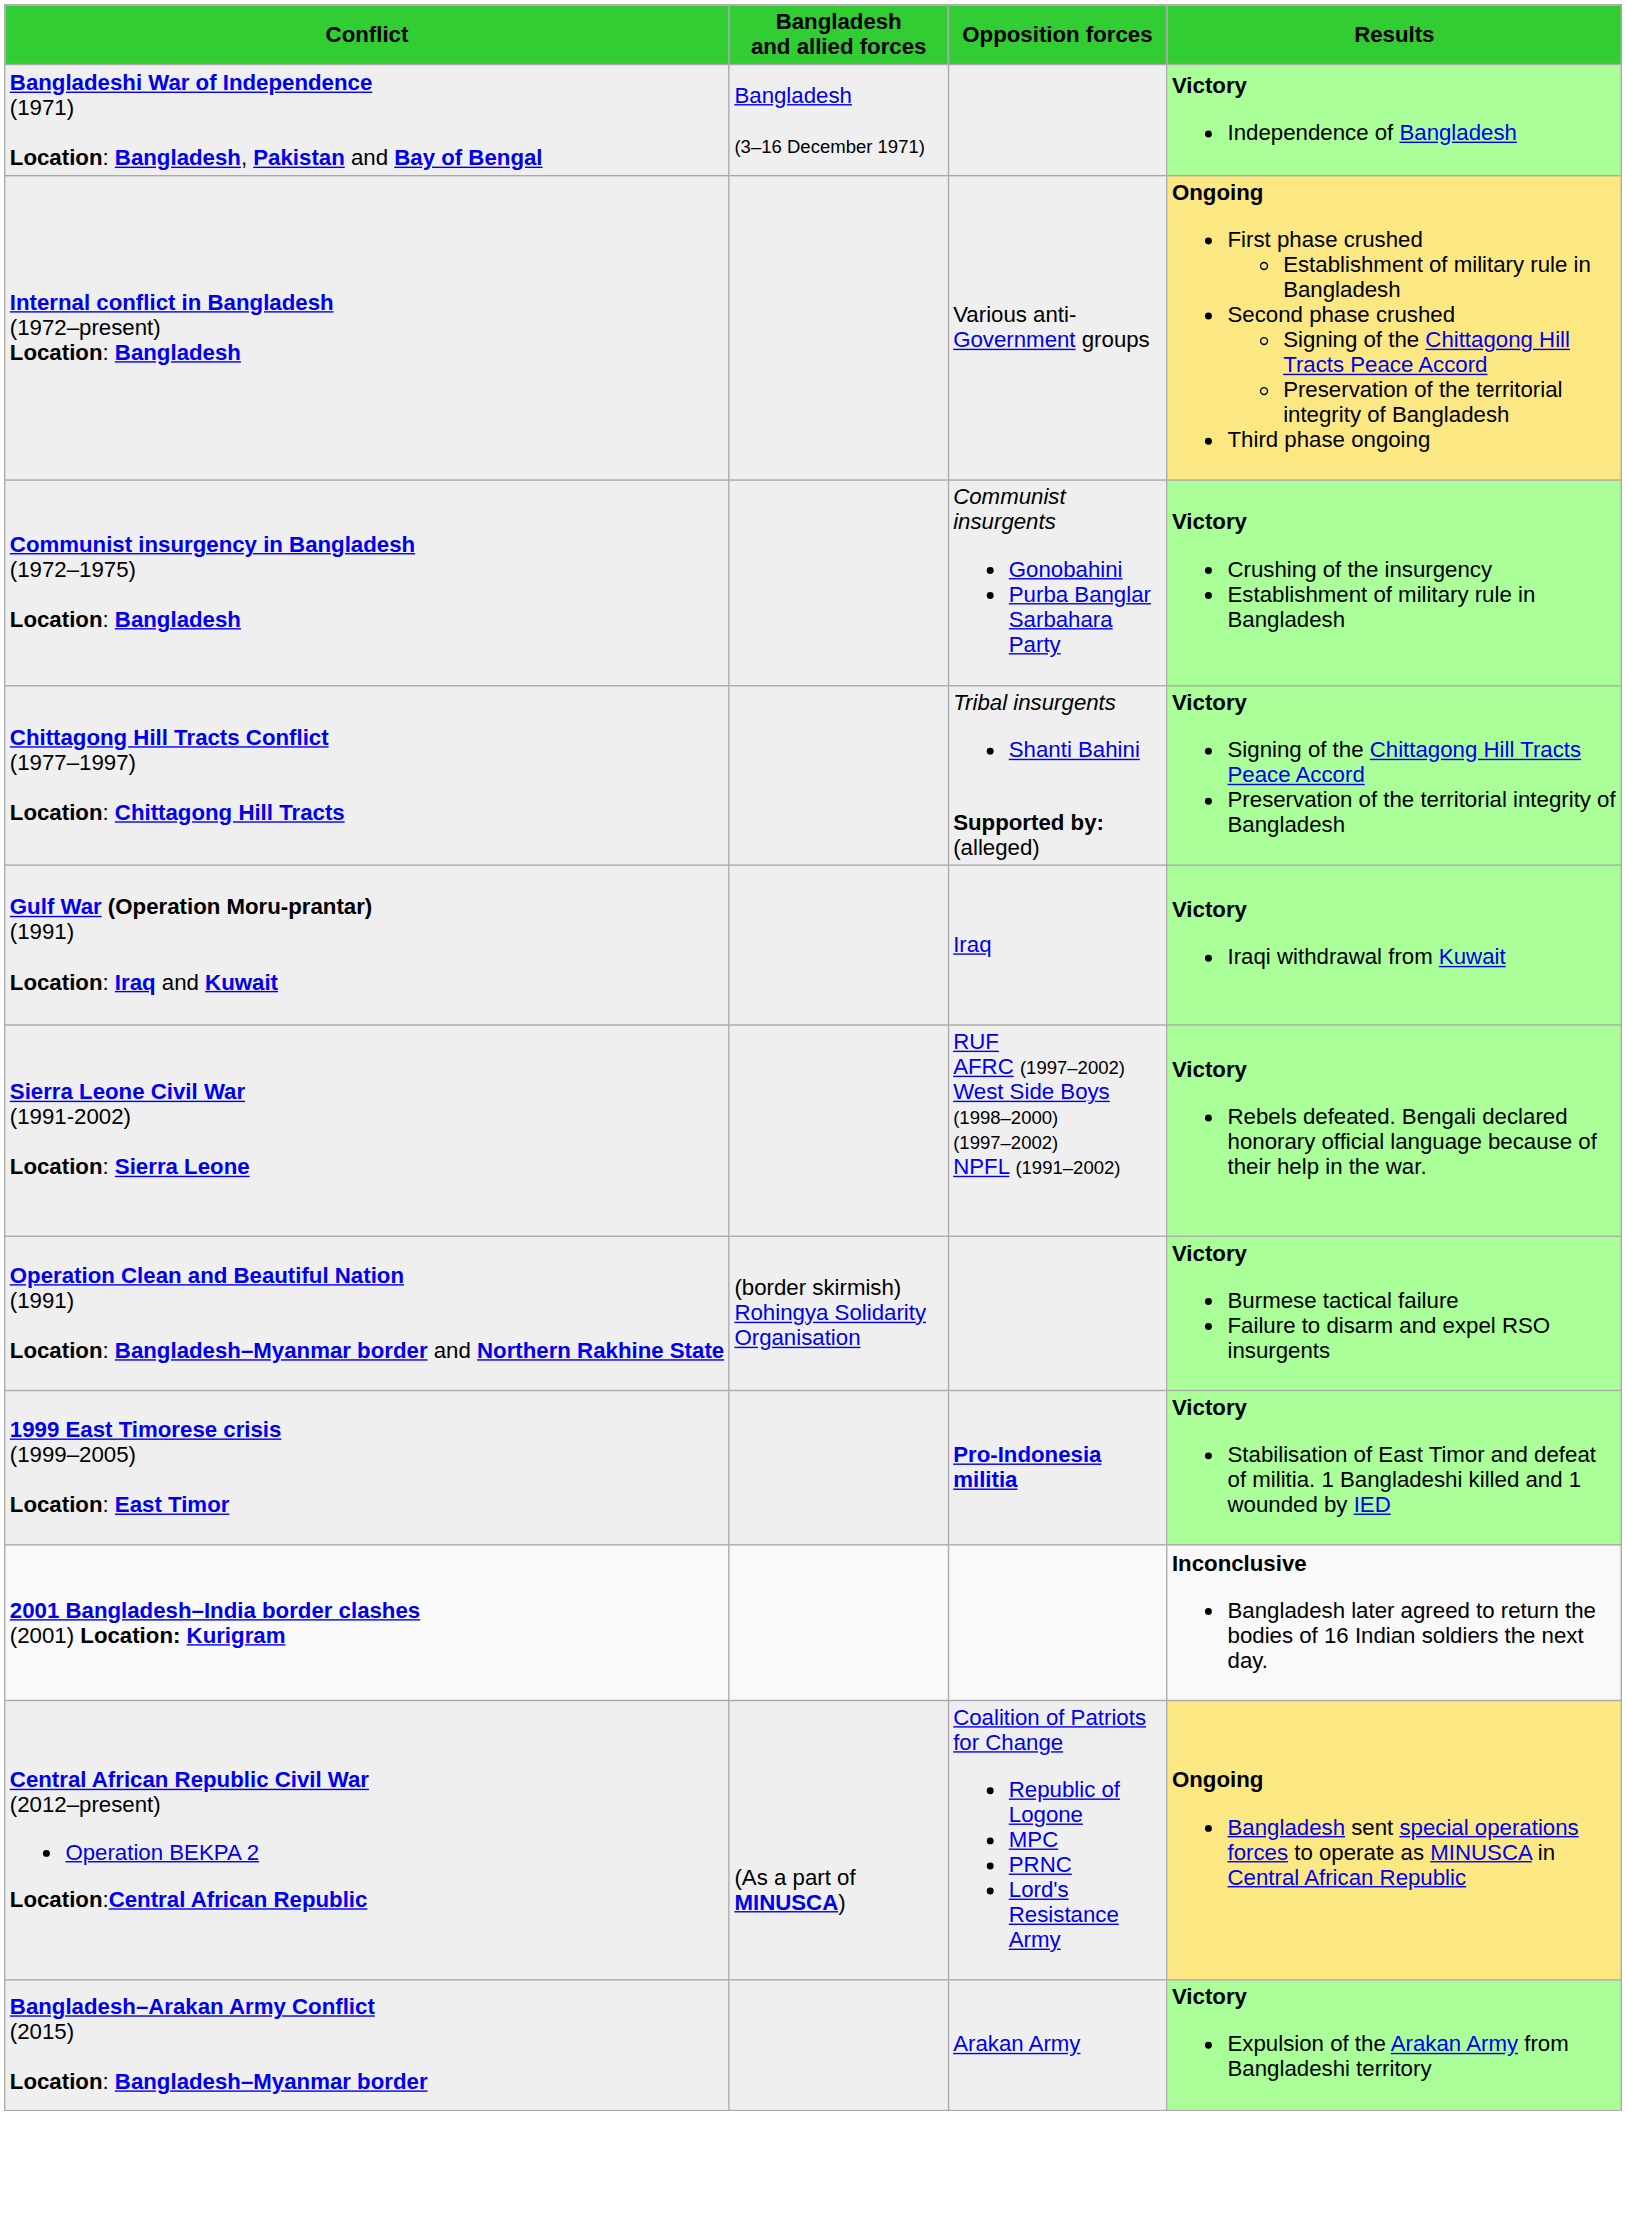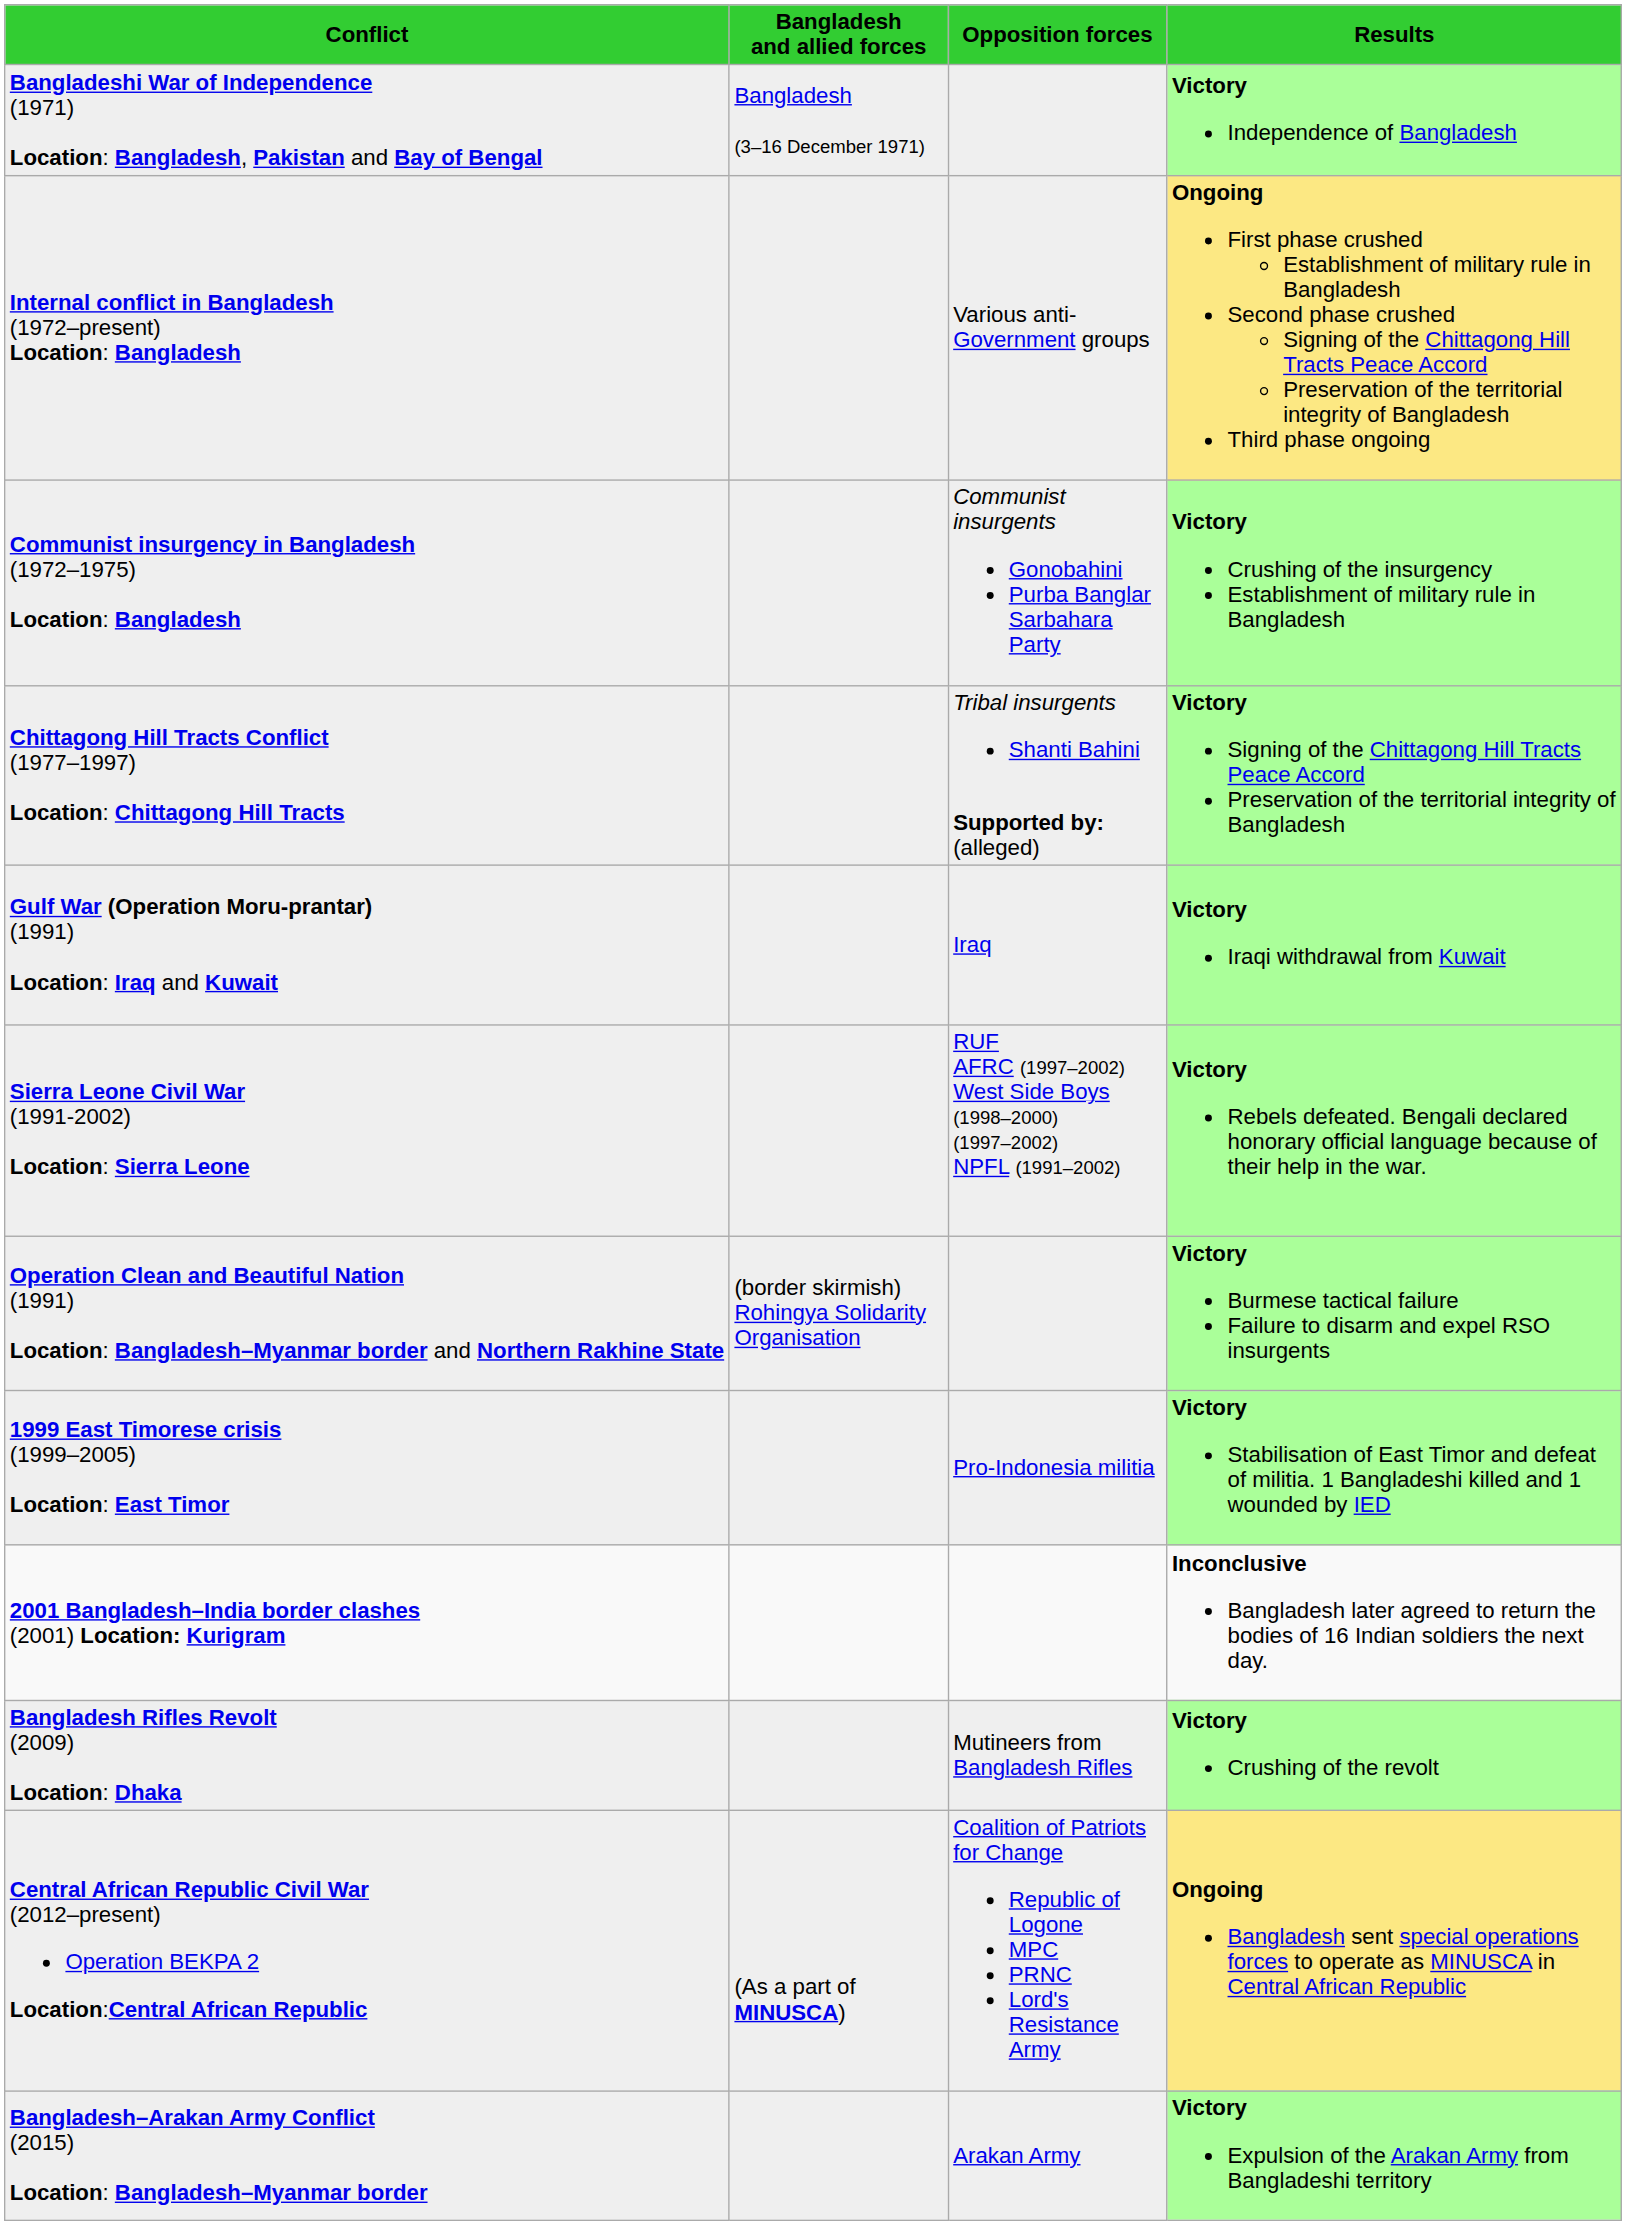1999 East Timorese crisis (1999–2005) Location: East Timor | Opposition forces: bold -> normal
+ row: Bangladesh Rifles Revolt (2009) Location: Dhaka | Mutineers from Bangladesh Rifles | Victory Crushing of the revolt
